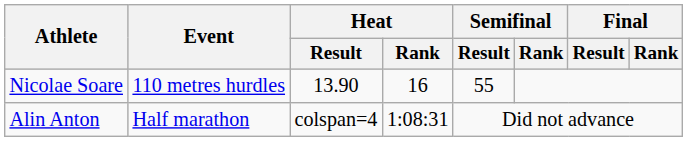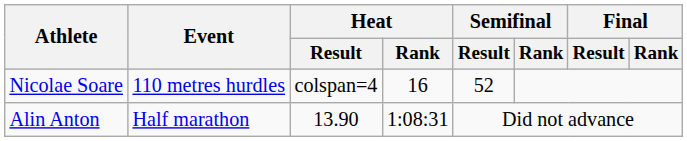Nicolae Soare | Heat / Result: 13.90 -> colspan=4
Nicolae Soare | Semifinal / Result: 55 -> 52
Alin Anton | Heat / Result: colspan=4 -> 13.90
